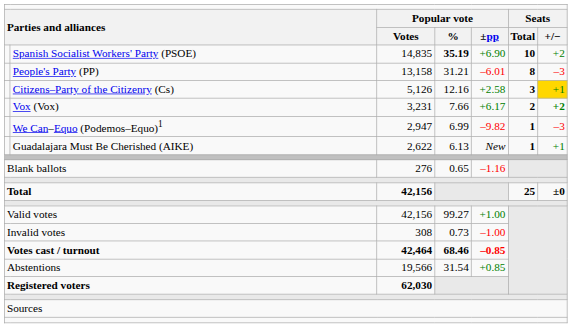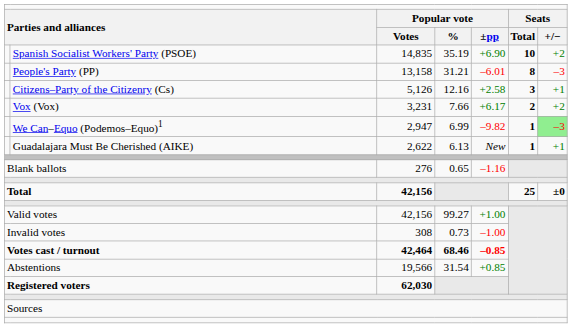Spanish Socialist Workers' Party (PSOE) | column 4: bold -> normal
Citizens–Party of the Citizenry (Cs) | column 7: gold background -> no background
Vox (Vox) | column 7: bold -> normal
We Can–Equo (Podemos–Equo)1 | column 7: no background -> lightgreen background
